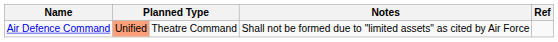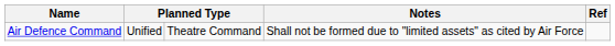Air Defence Command | column 2: lightsalmon background -> no background
